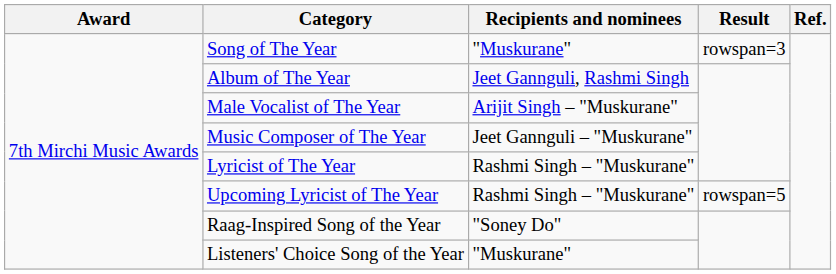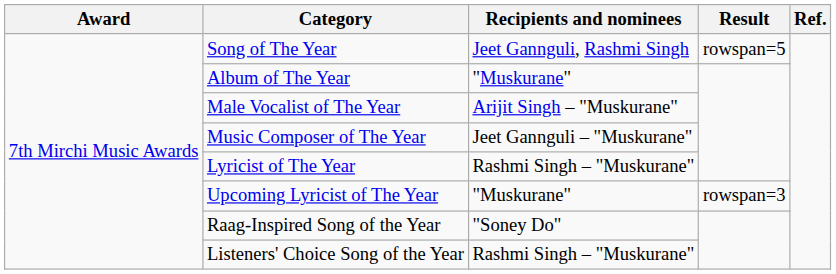Song of The Year | Recipients and nominees: "Muskurane" -> Jeet Gannguli, Rashmi Singh
Song of The Year | Result: rowspan=3 -> rowspan=5
Album of The Year | Recipients and nominees: Jeet Gannguli, Rashmi Singh -> "Muskurane"
Upcoming Lyricist of The Year | Recipients and nominees: Rashmi Singh – "Muskurane" -> "Muskurane"
Upcoming Lyricist of The Year | Result: rowspan=5 -> rowspan=3
Listeners' Choice Song of the Year | Recipients and nominees: "Muskurane" -> Rashmi Singh – "Muskurane"
